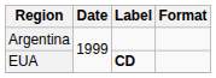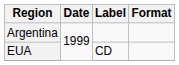EUA | Label: bold -> normal
